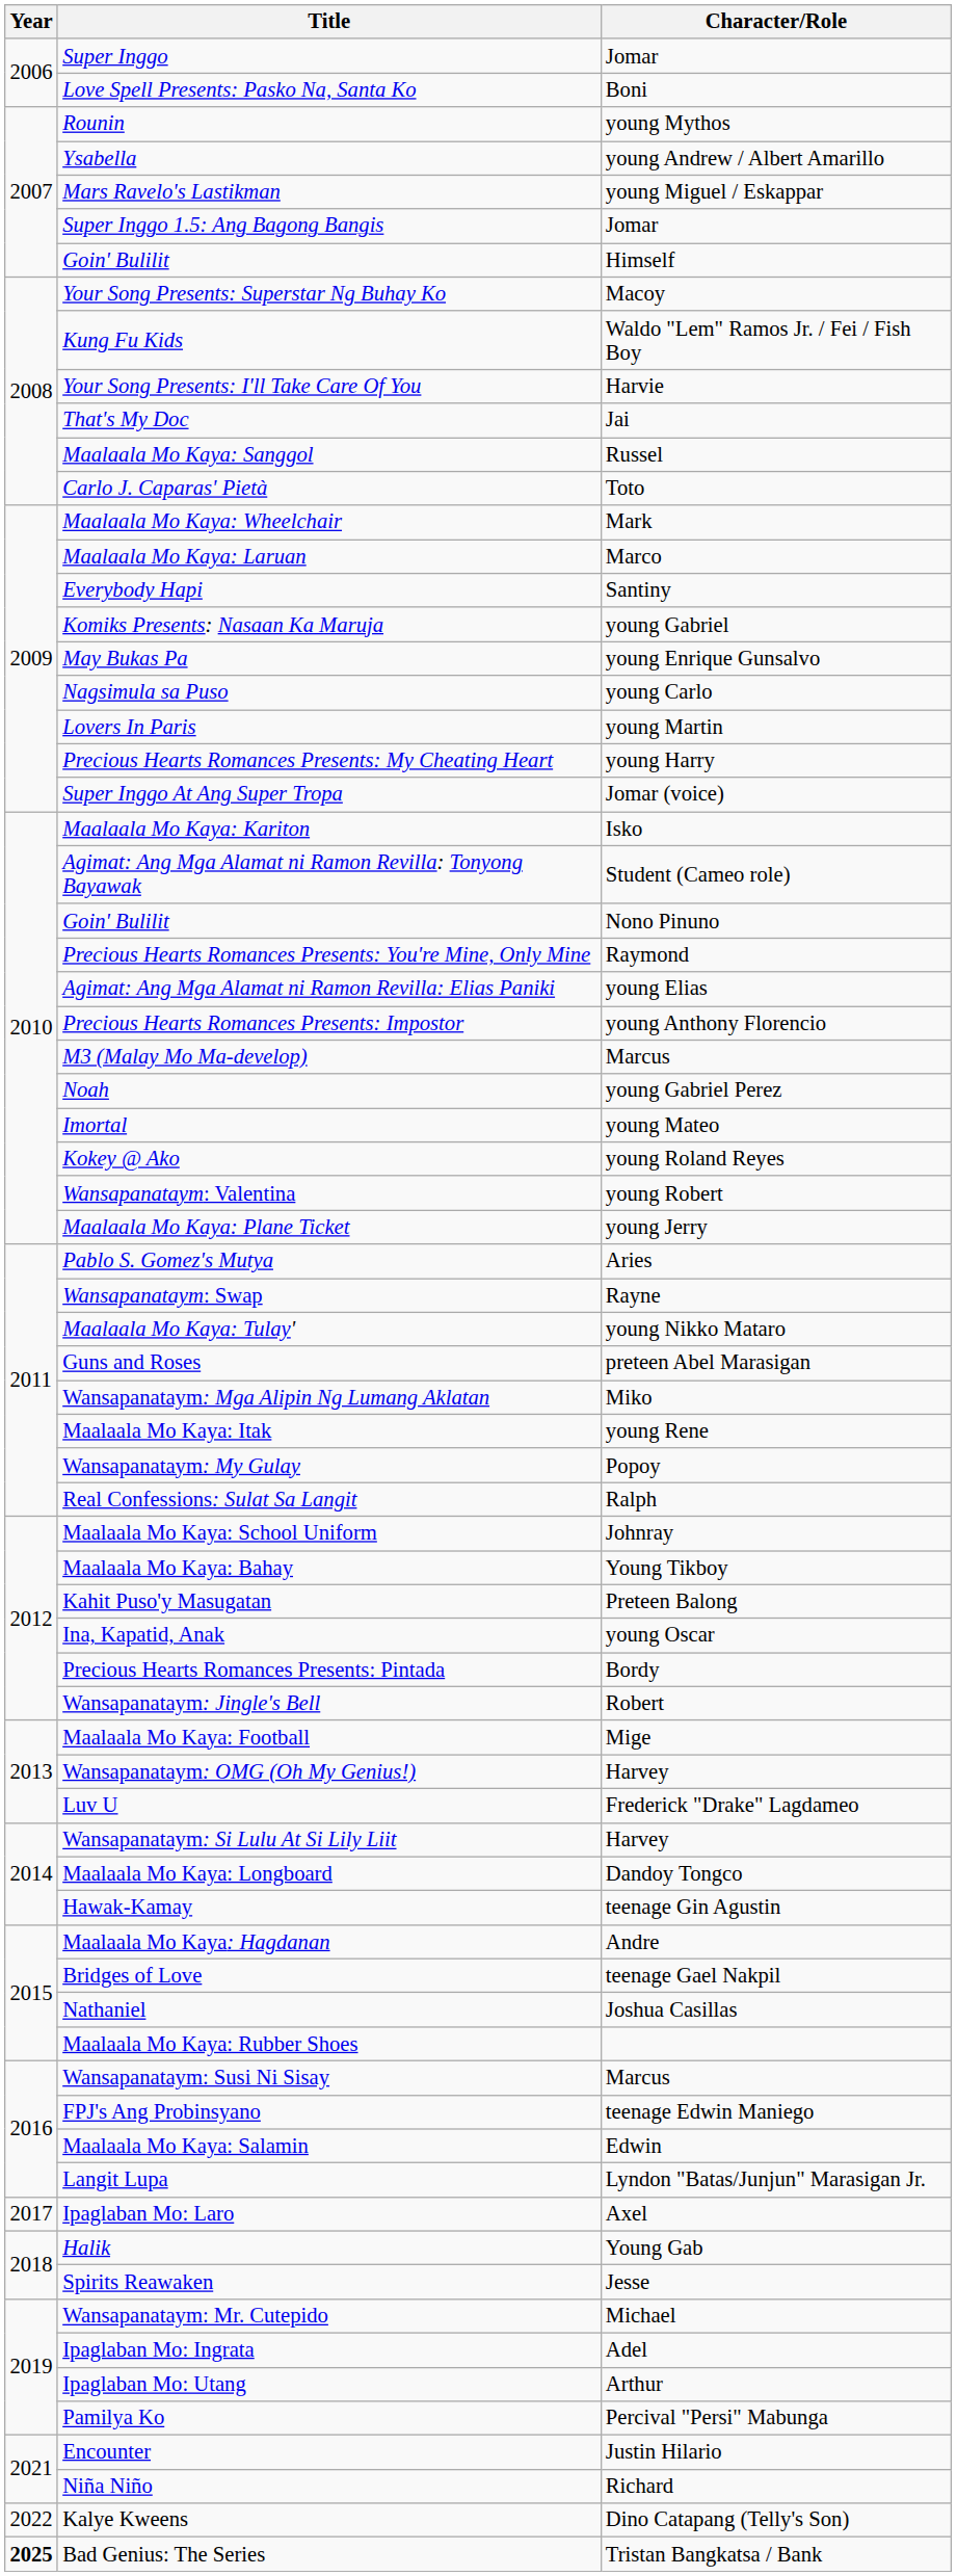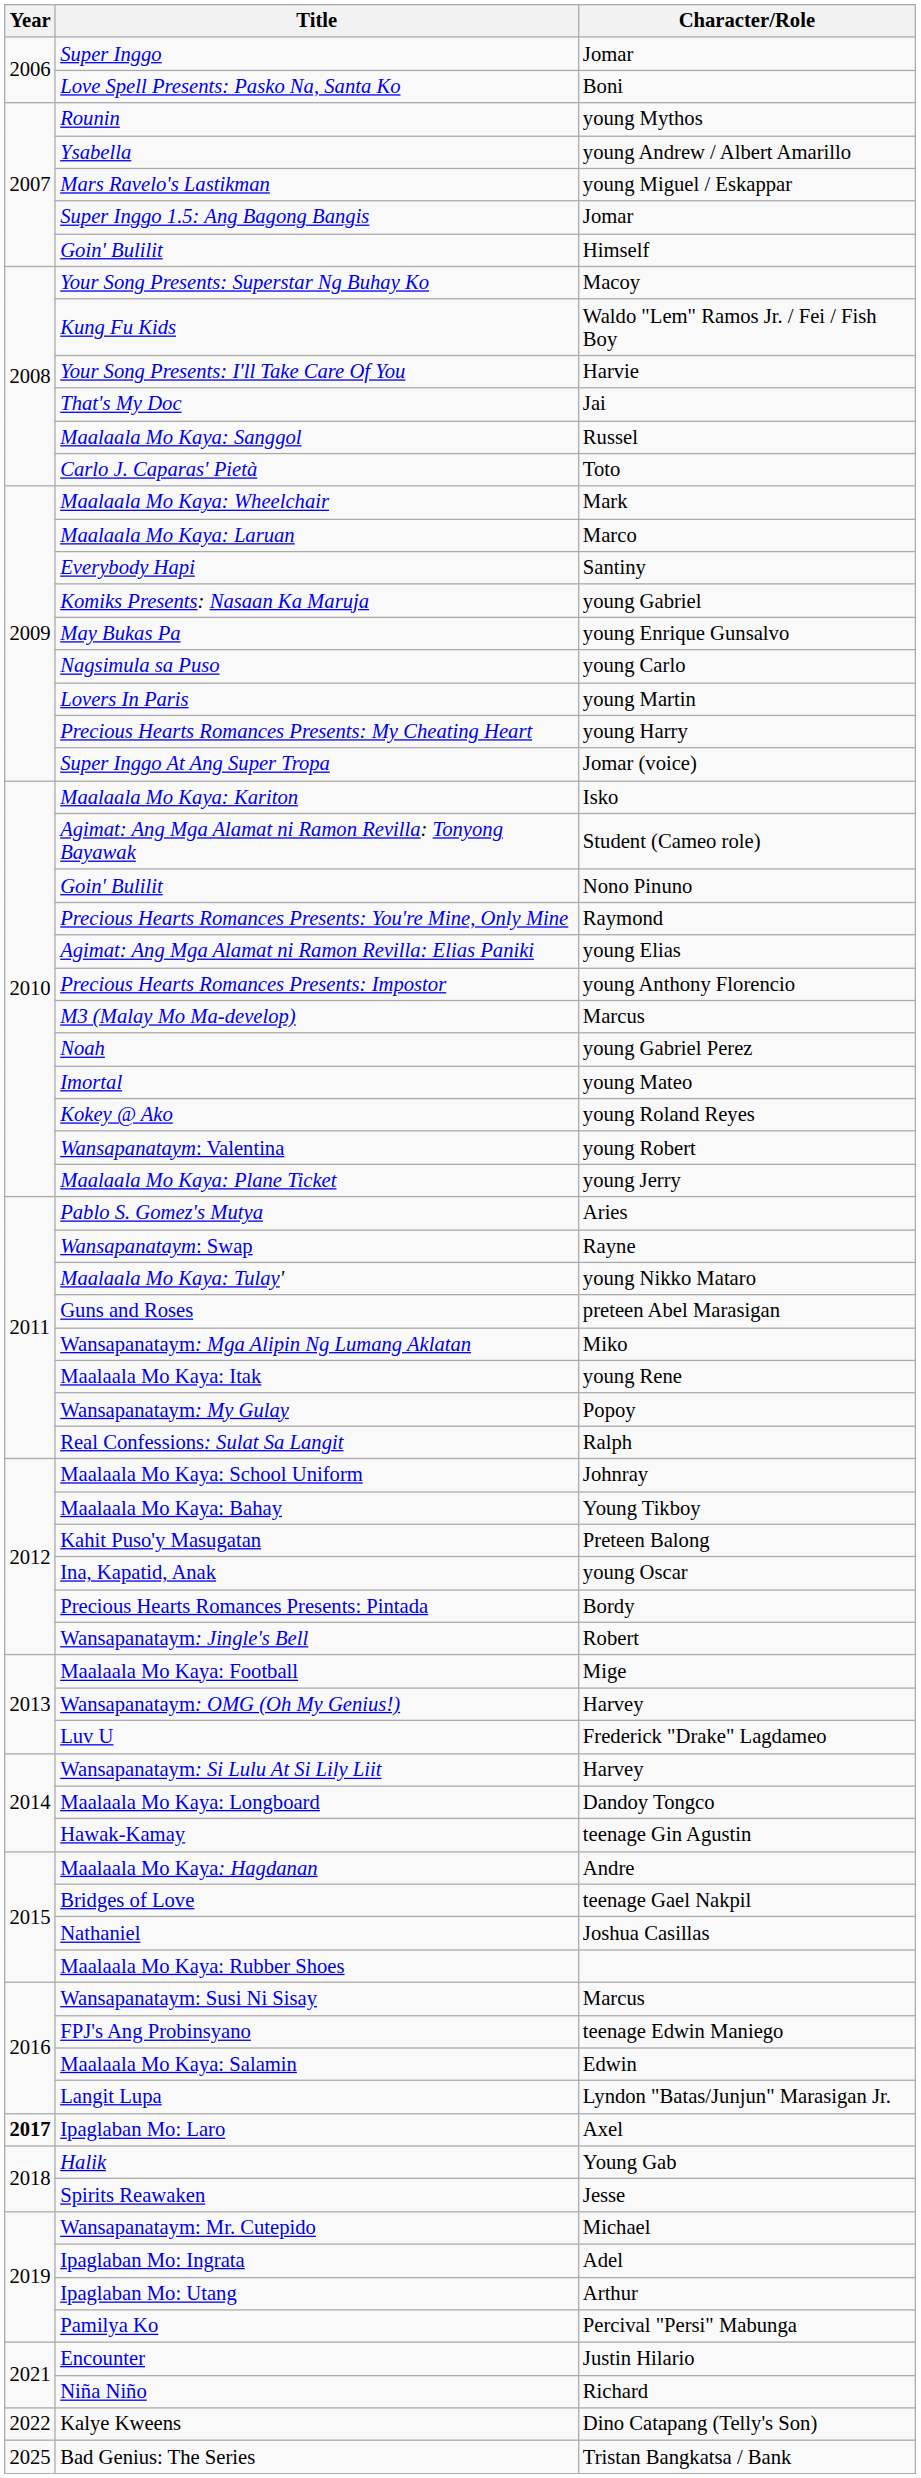Ipaglaban Mo: Laro | Year: normal -> bold
Bad Genius: The Series | Year: bold -> normal
